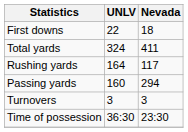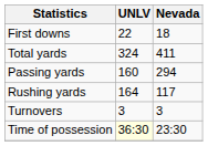rows swapped: Rushing yards <-> Passing yards
Time of possession | UNLV: no background -> lightyellow background
